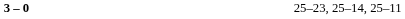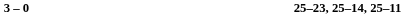row 1 | column 2: normal -> bold
